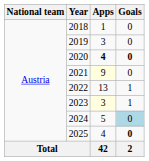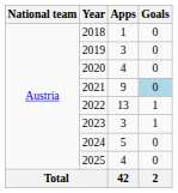2020 | Apps: bold -> normal
2020 | Goals: bold -> normal
2021 | Apps: lightyellow background -> no background
2021 | Goals: no background -> lightblue background
2023 | Apps: lightyellow background -> no background
2024 | Goals: lightblue background -> no background
2025 | Goals: bold -> normal
